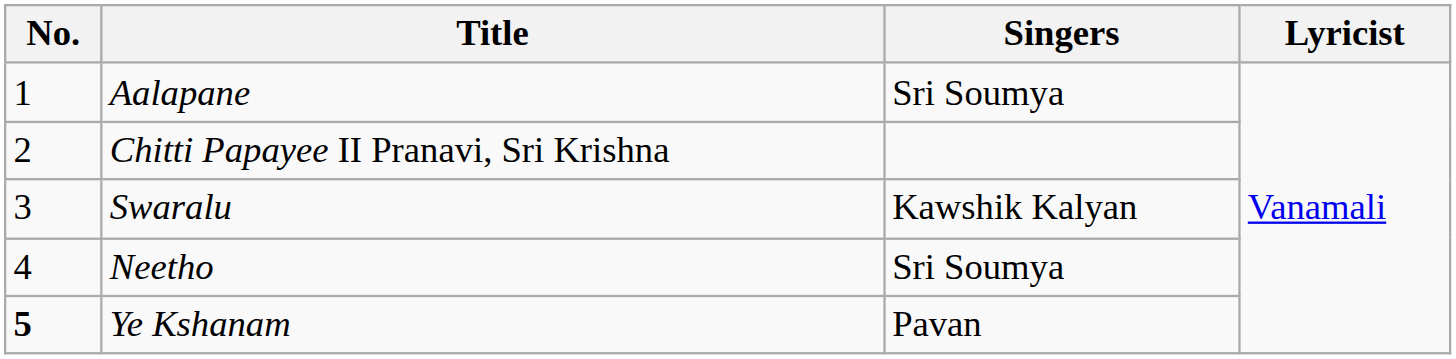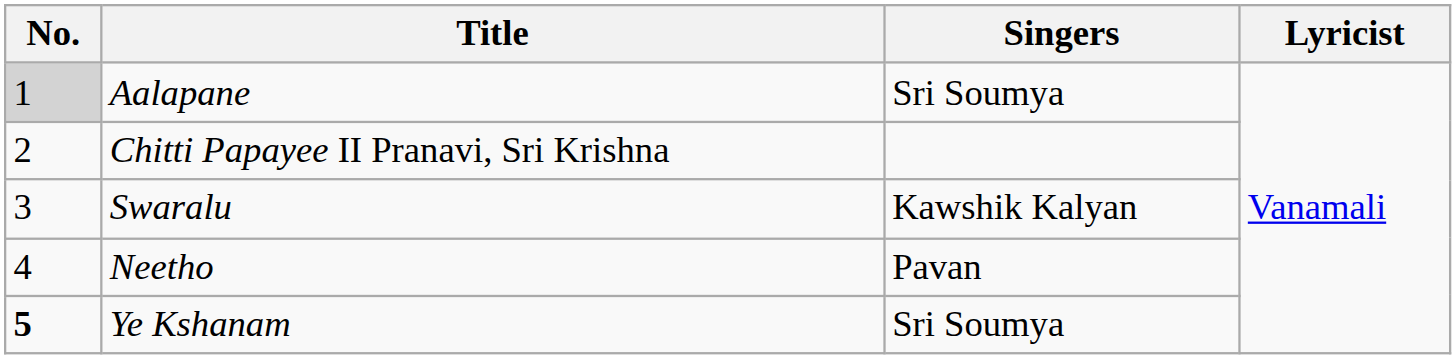Aalapane | No.: no background -> lightgrey background
Neetho | Singers: Sri Soumya -> Pavan
Ye Kshanam | Singers: Pavan -> Sri Soumya
